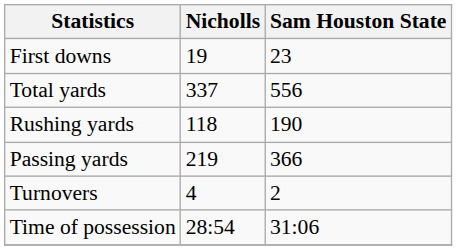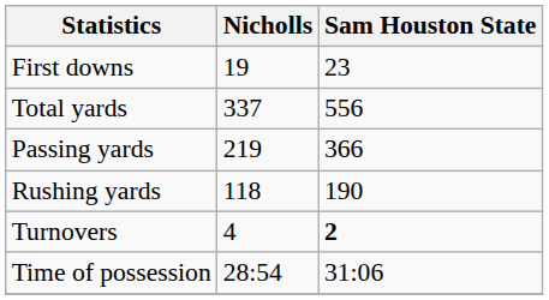rows swapped: Rushing yards <-> Passing yards
Turnovers | Sam Houston State: normal -> bold
